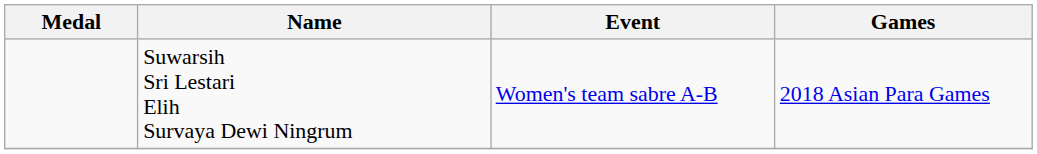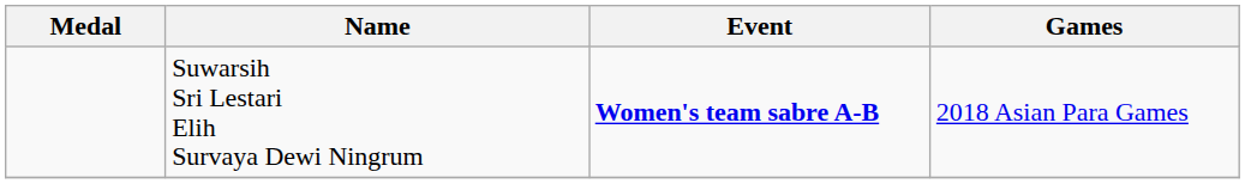Suwarsih Sri Lestari Elih Survaya Dewi Ningrum | Event: normal -> bold
